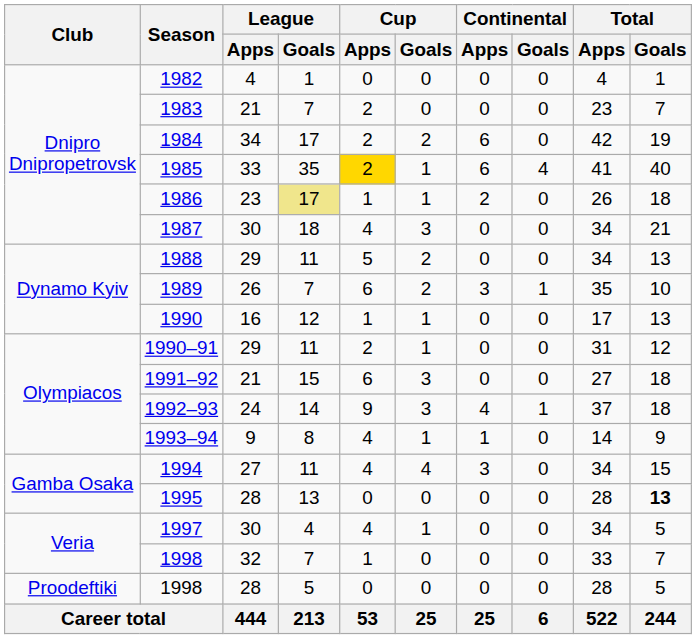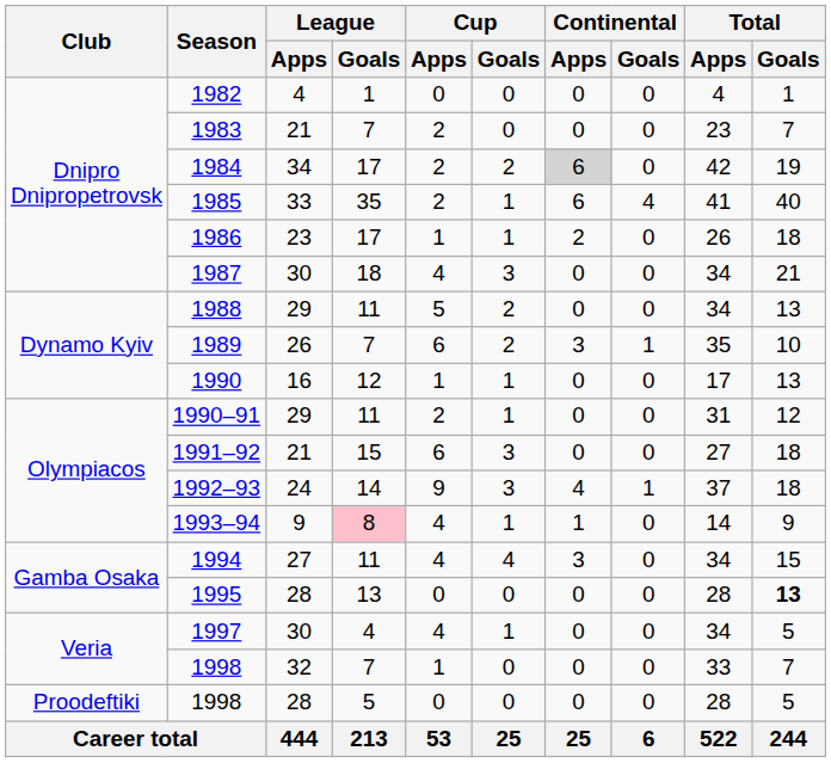1984 | Continental / Apps: no background -> lightgrey background
1985 | Cup / Apps: gold background -> no background
1986 | League / Goals: khaki background -> no background
1993–94 | League / Goals: no background -> pink background
